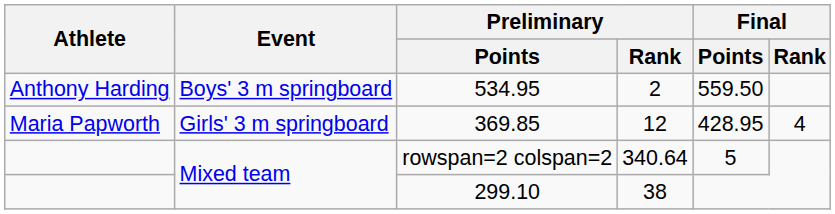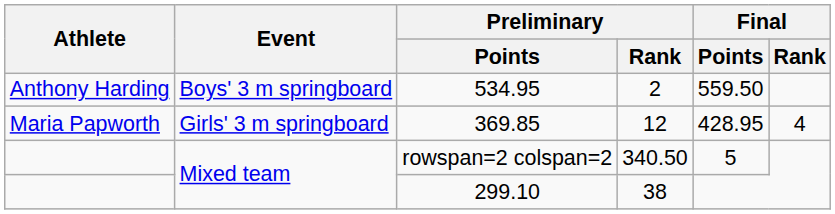rowspan=2 colspan=2 | Preliminary / Rank: 340.64 -> 340.50
